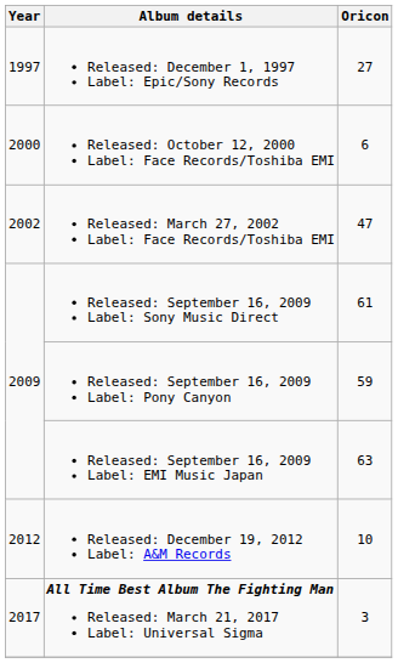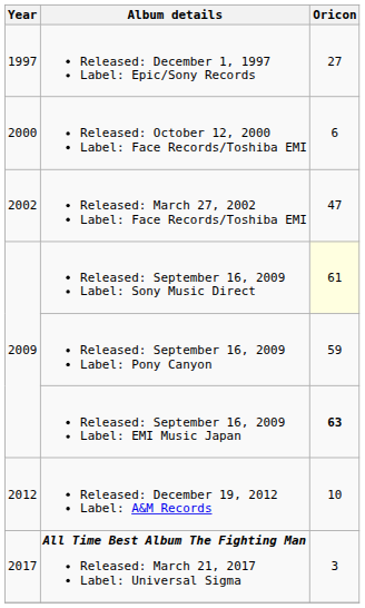Released: September 16, 2009 Label: Sony Music Direct | Oricon: no background -> lightyellow background
Released: September 16, 2009 Label: EMI Music Japan | Oricon: normal -> bold
